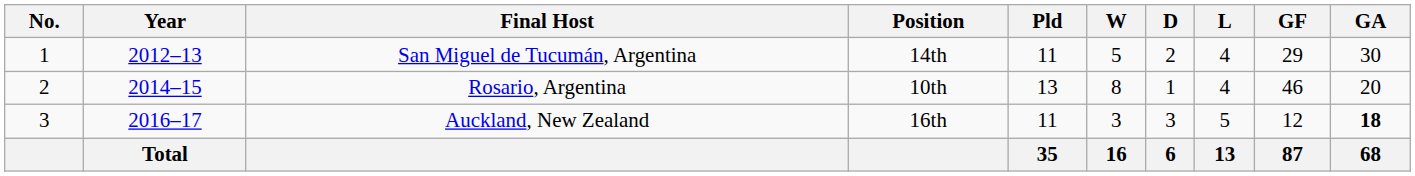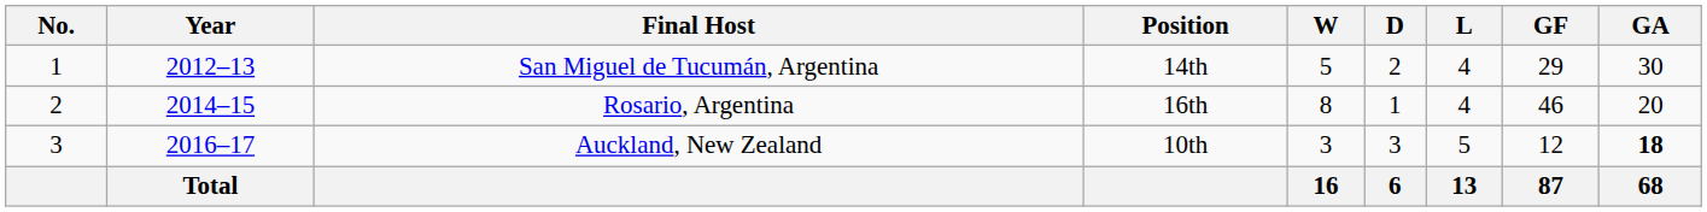- column: Pld | 11 | 13 | 11 | 35
Rosario, Argentina | Position: 10th -> 16th
Auckland, New Zealand | Position: 16th -> 10th
